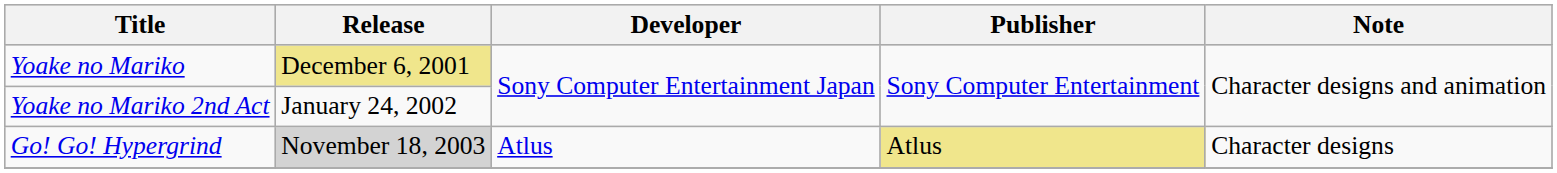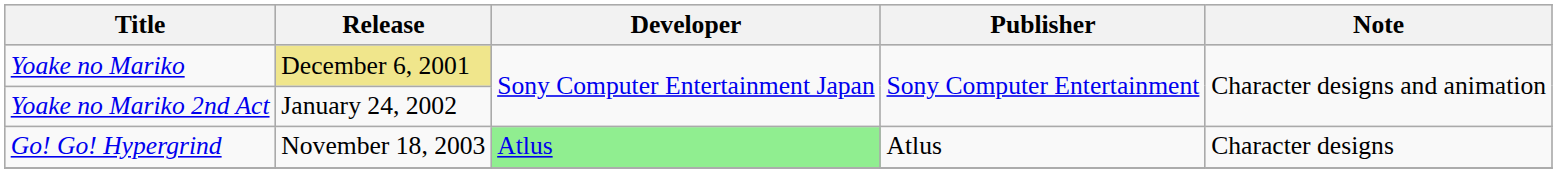Go! Go! Hypergrind | Release: lightgrey background -> no background
Go! Go! Hypergrind | Developer: no background -> lightgreen background
Go! Go! Hypergrind | Publisher: khaki background -> no background
